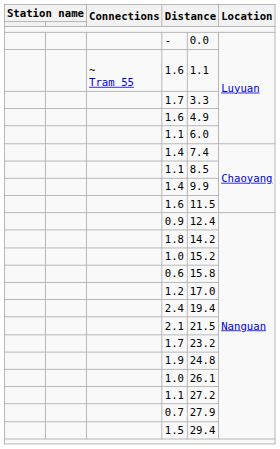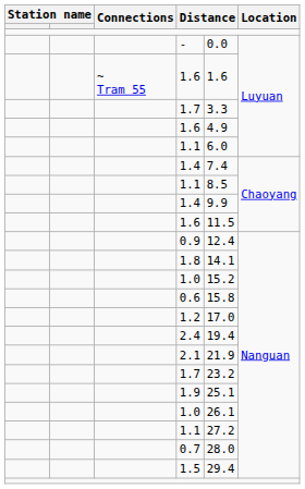~ Tram 55 / 1.6 | column 5: 1.1 -> 1.6
1.8 | column 5: 14.2 -> 14.1
2.1 | column 5: 21.5 -> 21.9
1.9 | column 5: 24.8 -> 25.1
0.7 | column 5: 27.9 -> 28.0
